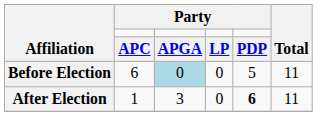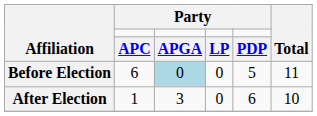After Election | column 5: bold -> normal
After Election | Total: 11 -> 10
